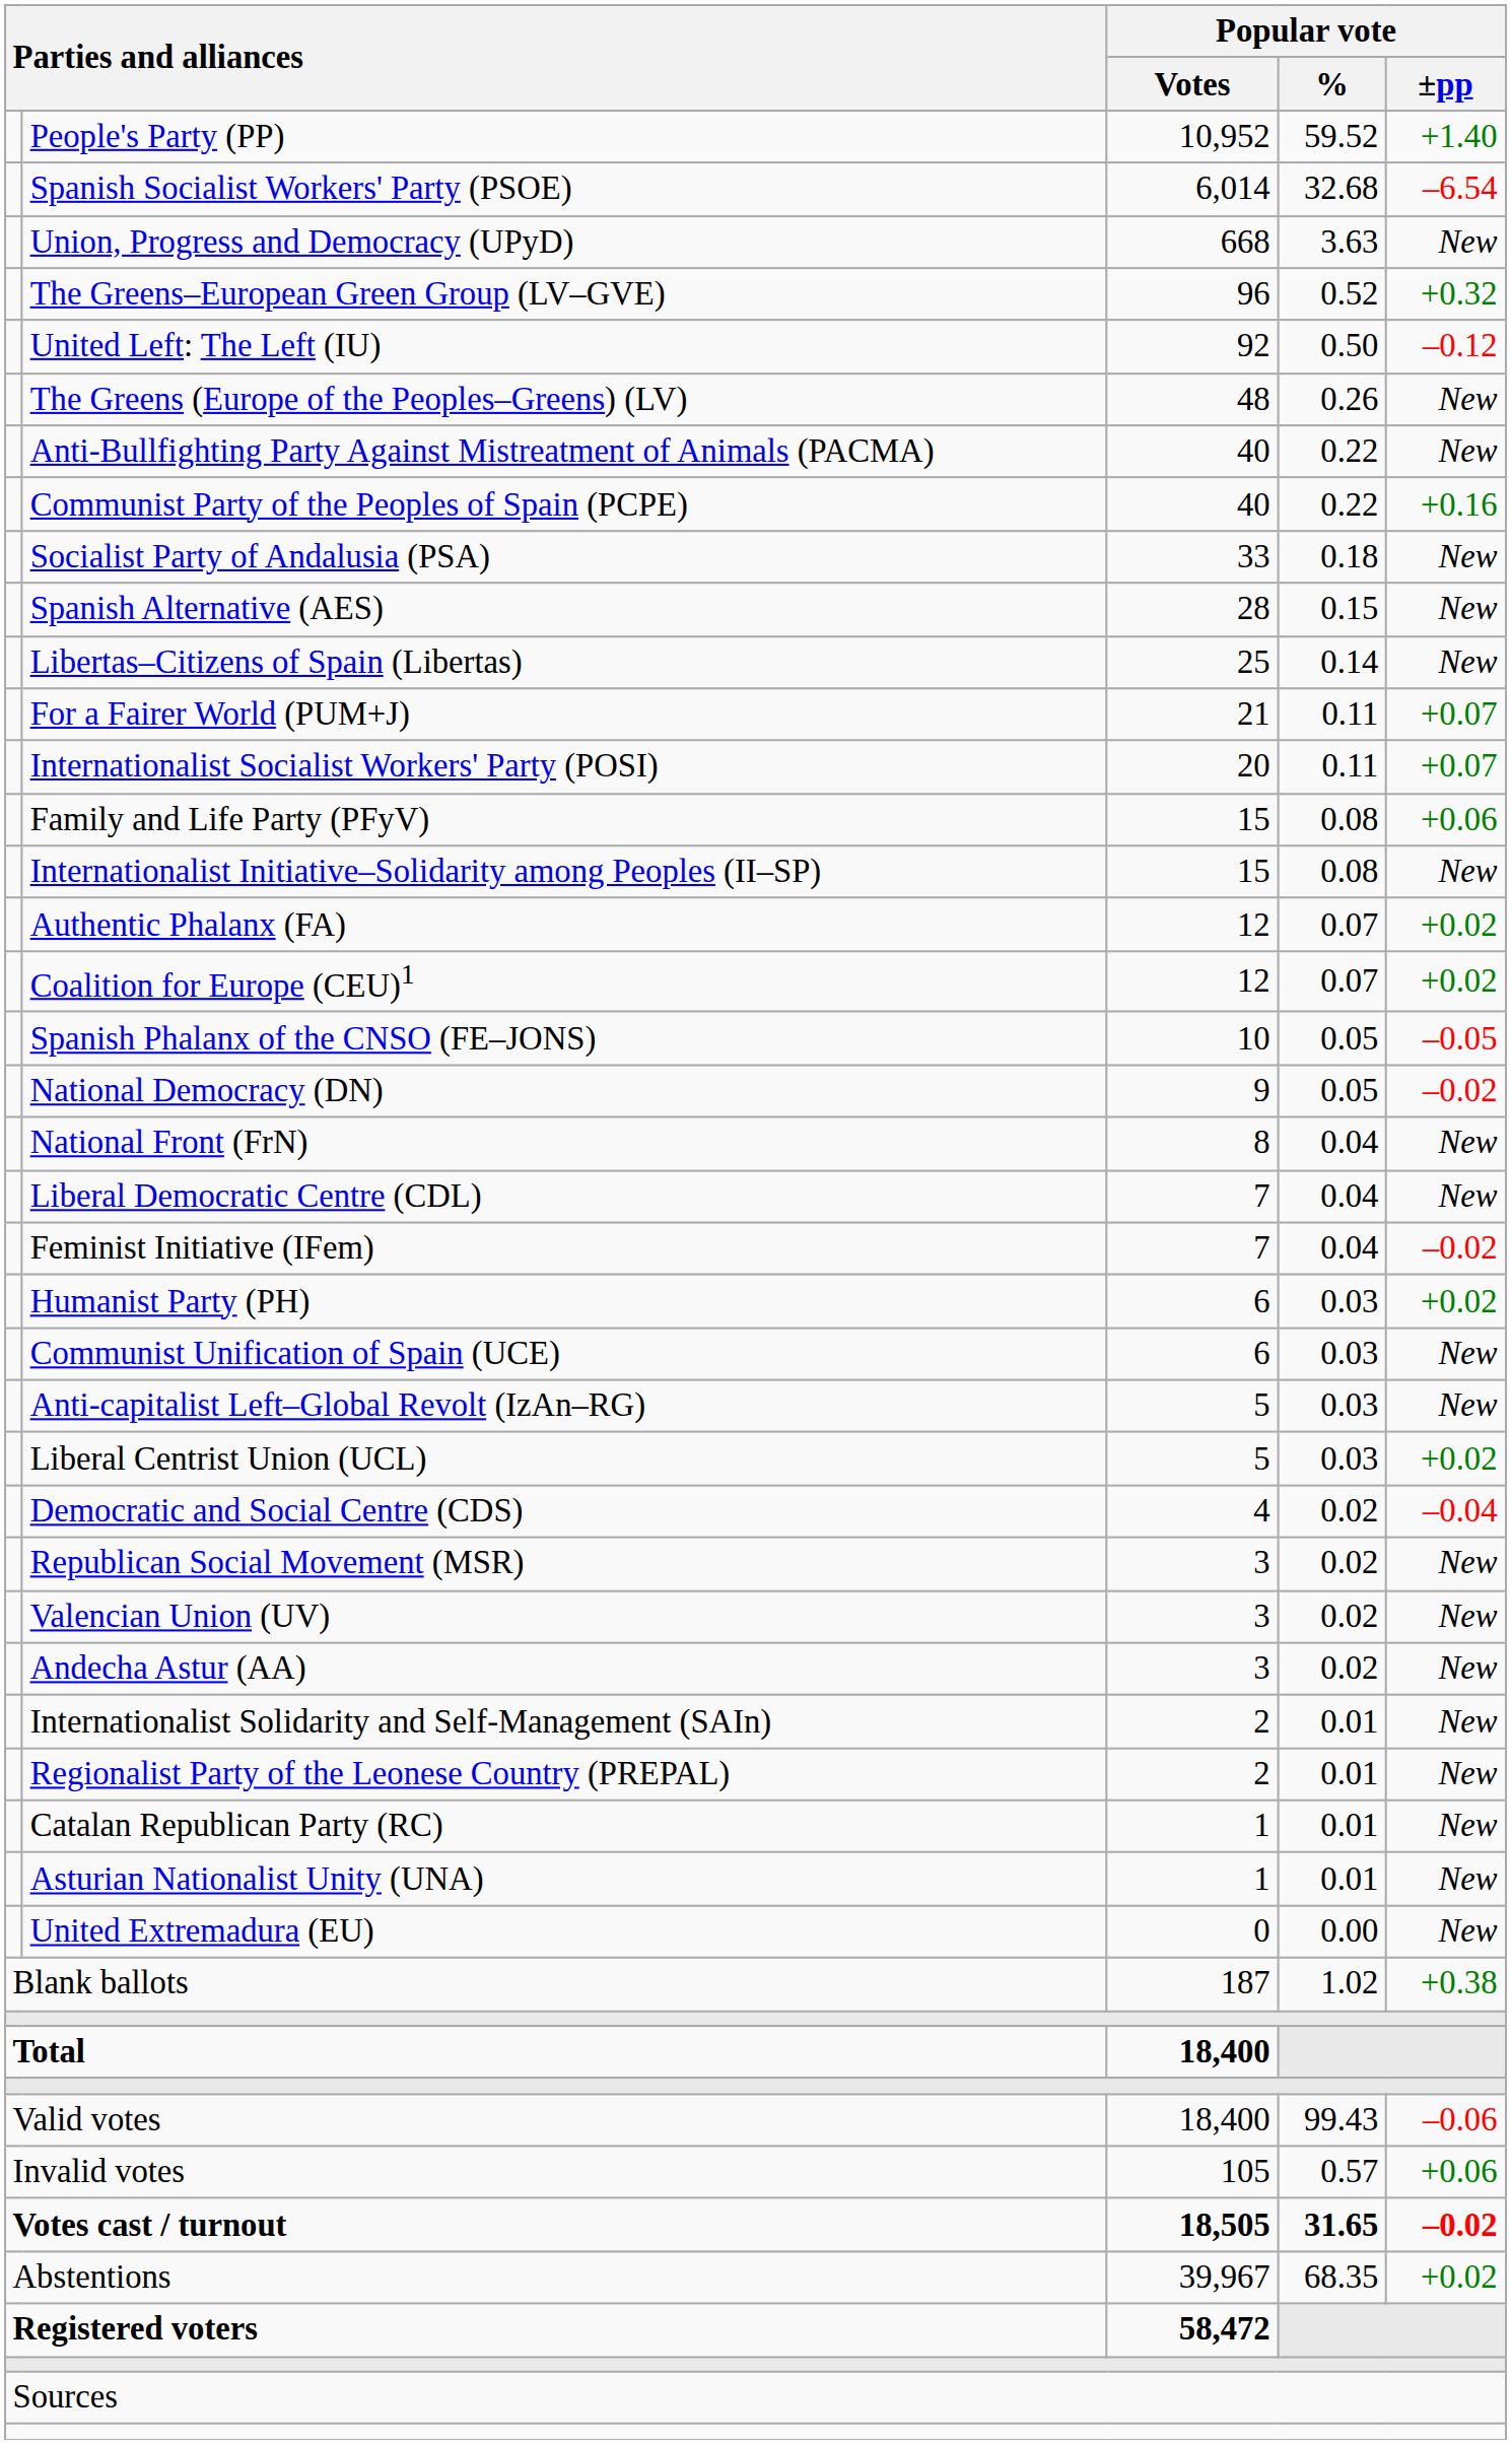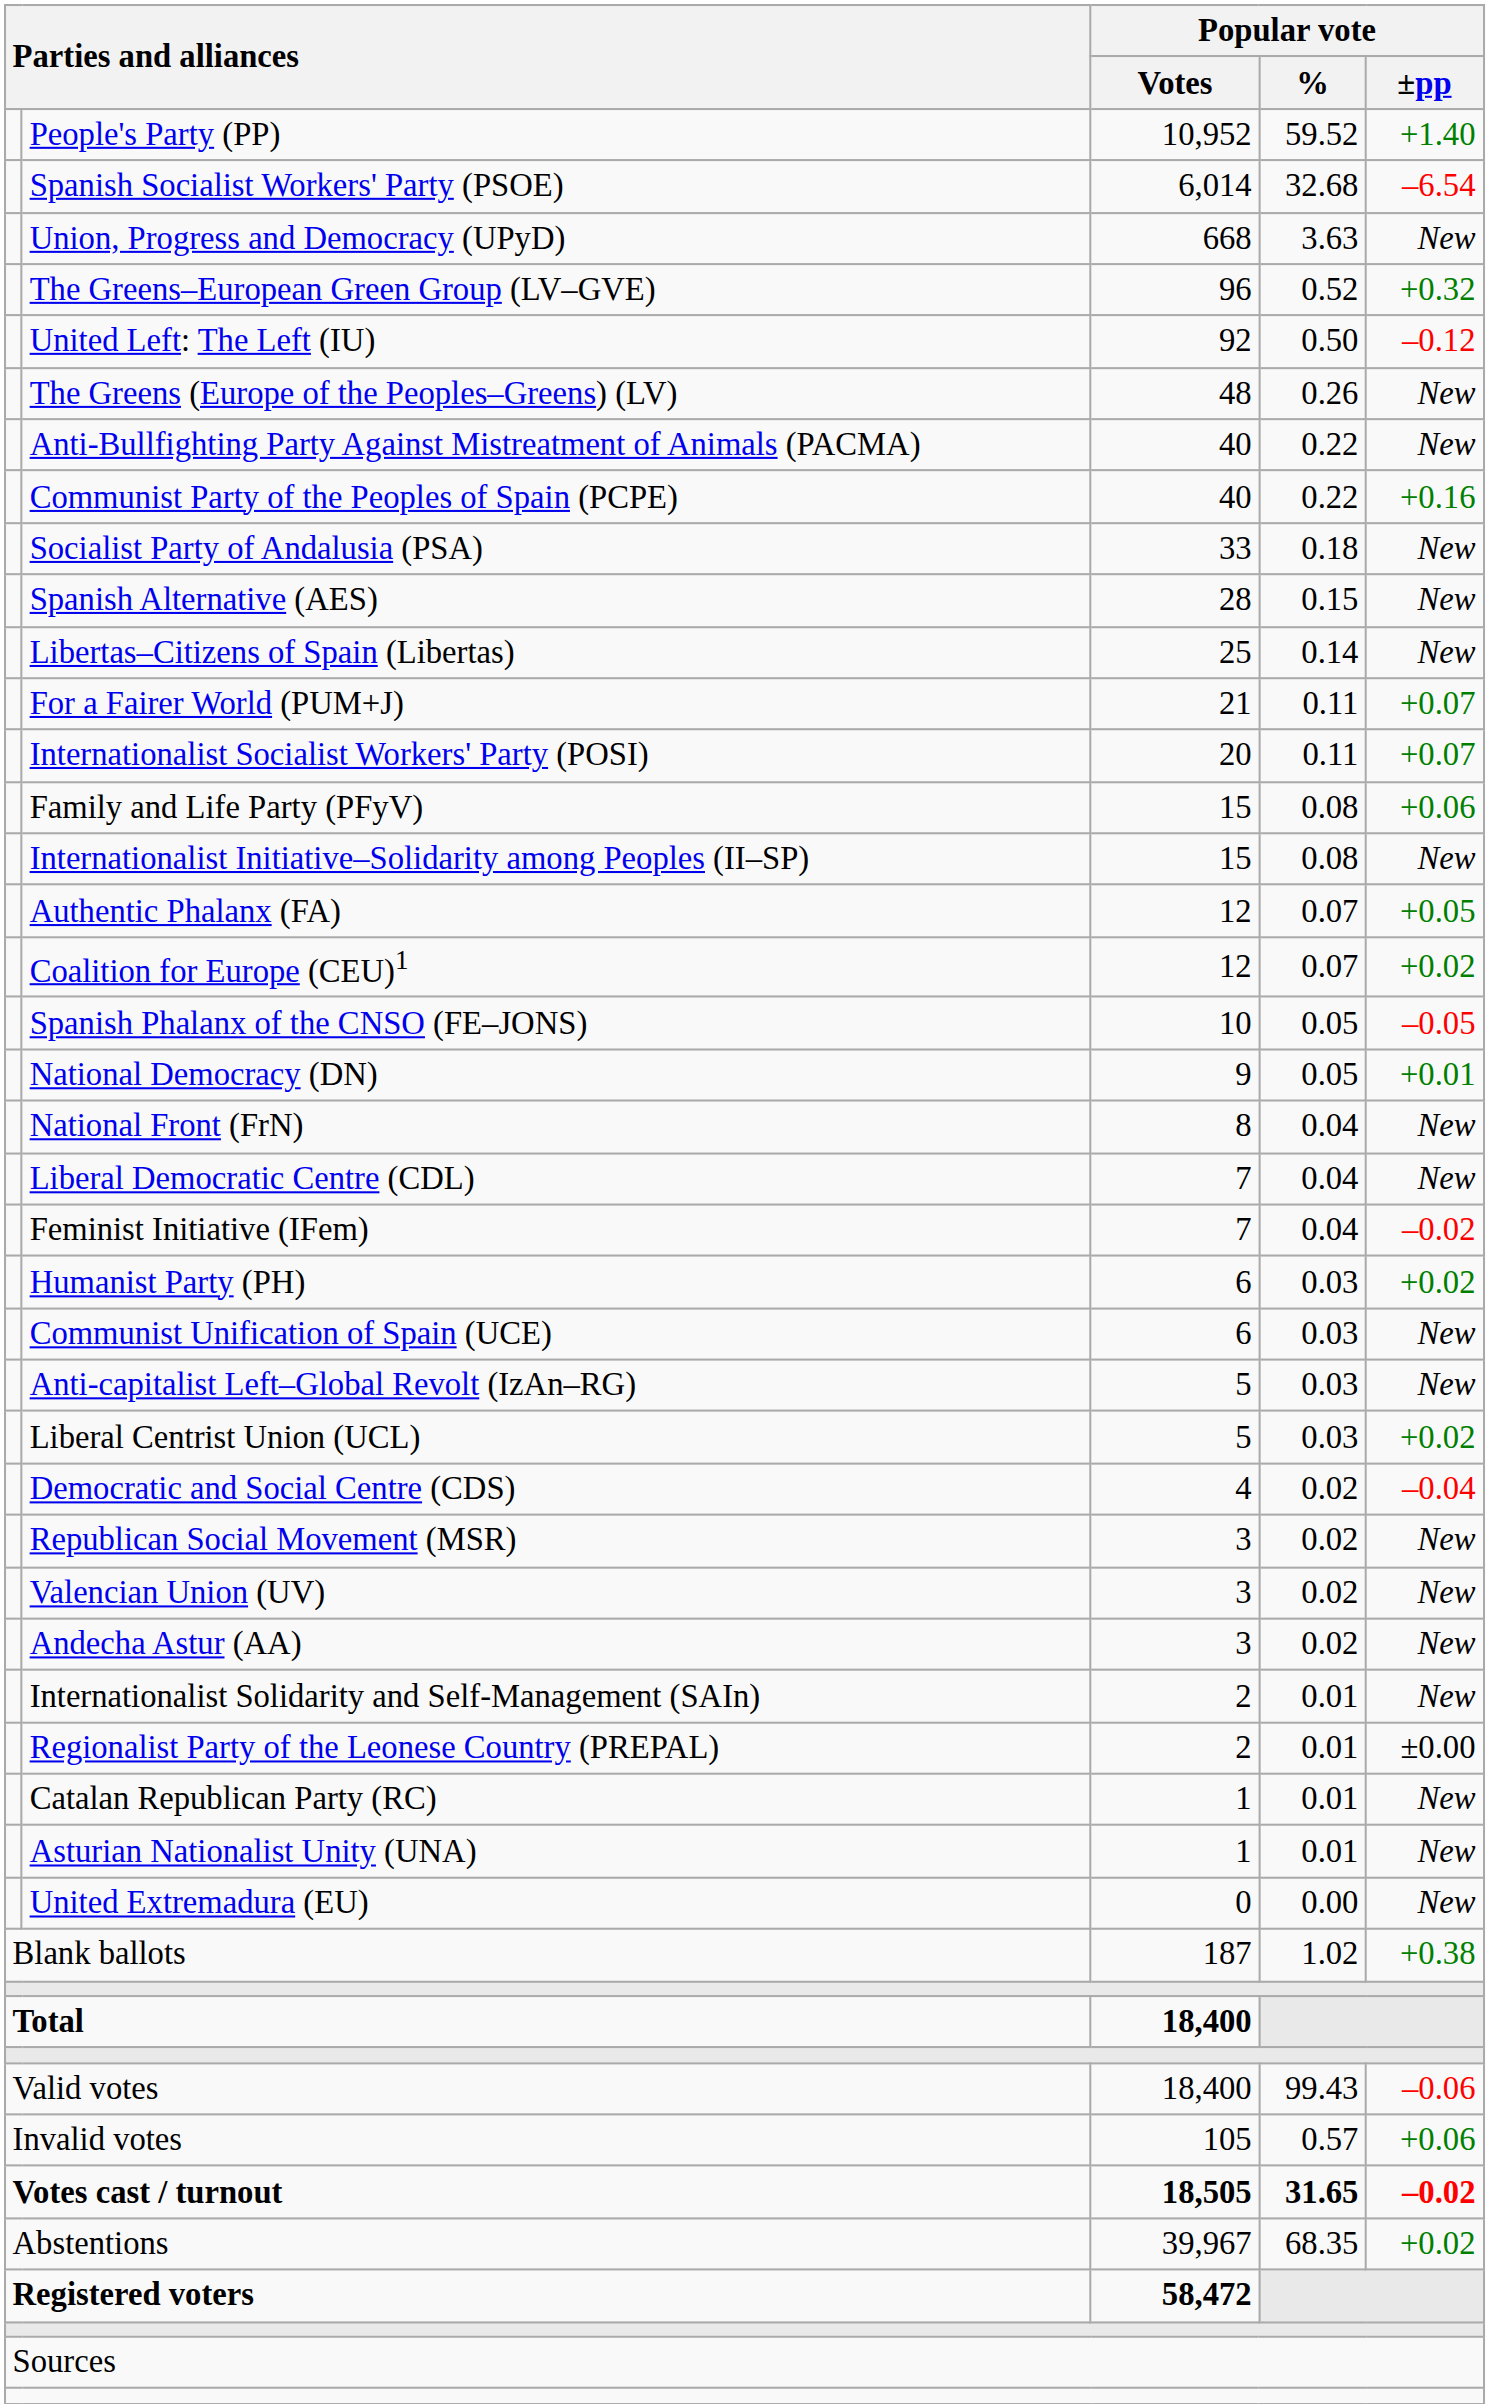Authentic Phalanx (FA) | Popular vote / ±pp: +0.02 -> +0.05
National Democracy (DN) | Popular vote / ±pp: –0.02 -> +0.01
Regionalist Party of the Leonese Country (PREPAL) | Popular vote / ±pp: New -> ±0.00
